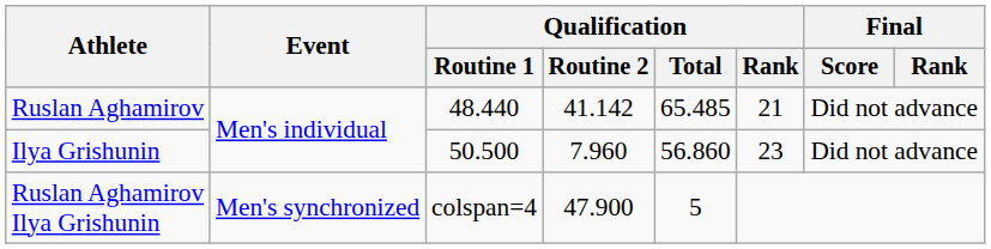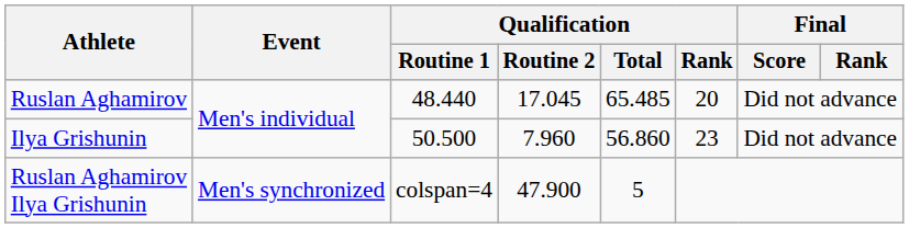Ruslan Aghamirov | Qualification / Routine 2: 41.142 -> 17.045
Ruslan Aghamirov | Qualification / Rank: 21 -> 20
